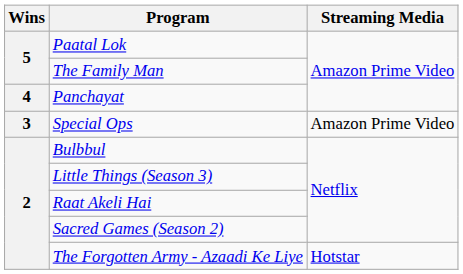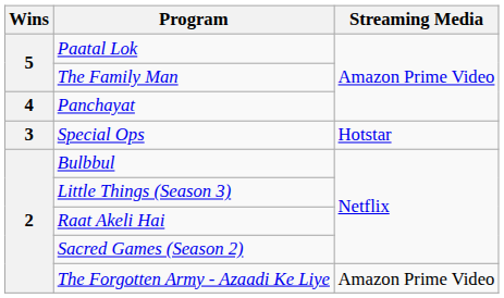Special Ops | Streaming Media: Amazon Prime Video -> Hotstar
The Forgotten Army - Azaadi Ke Liye | Streaming Media: Hotstar -> Amazon Prime Video
